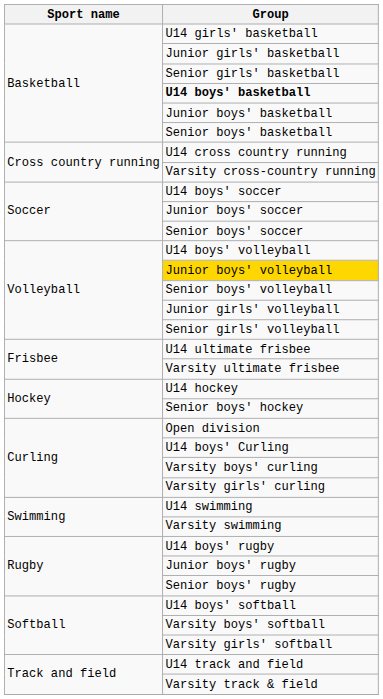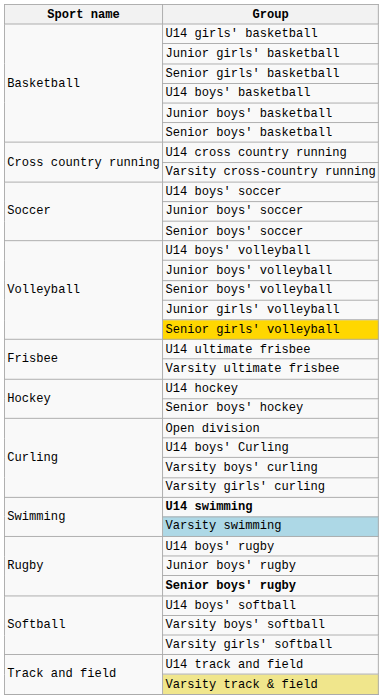U14 boys' basketball | Group: bold -> normal
Junior boys' volleyball | Group: gold background -> no background
Senior girls' volleyball | Group: no background -> gold background
U14 swimming | Group: normal -> bold
Varsity swimming | Group: no background -> lightblue background
Senior boys' rugby | Group: normal -> bold
Varsity track & field | Group: no background -> khaki background
